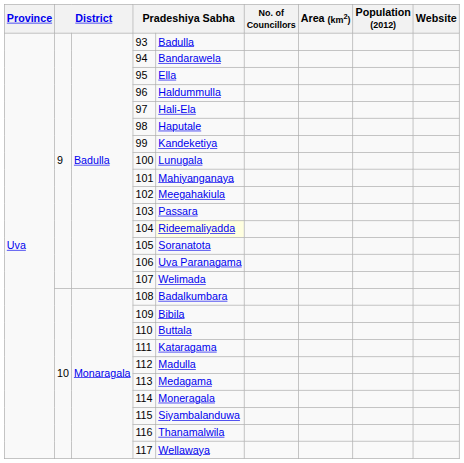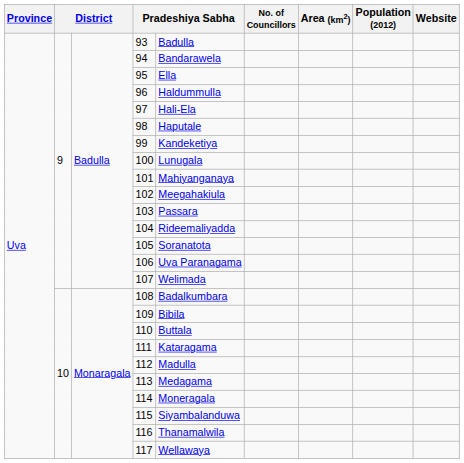104 | column 5: lightyellow background -> no background
